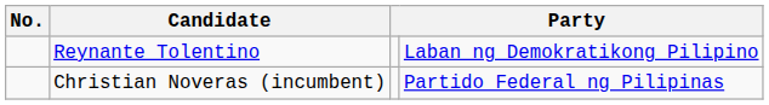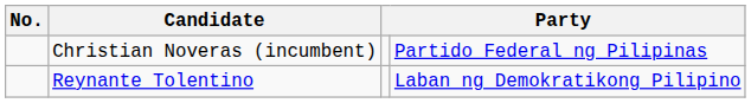rows swapped: Christian Noveras (incumbent) <-> Reynante Tolentino
